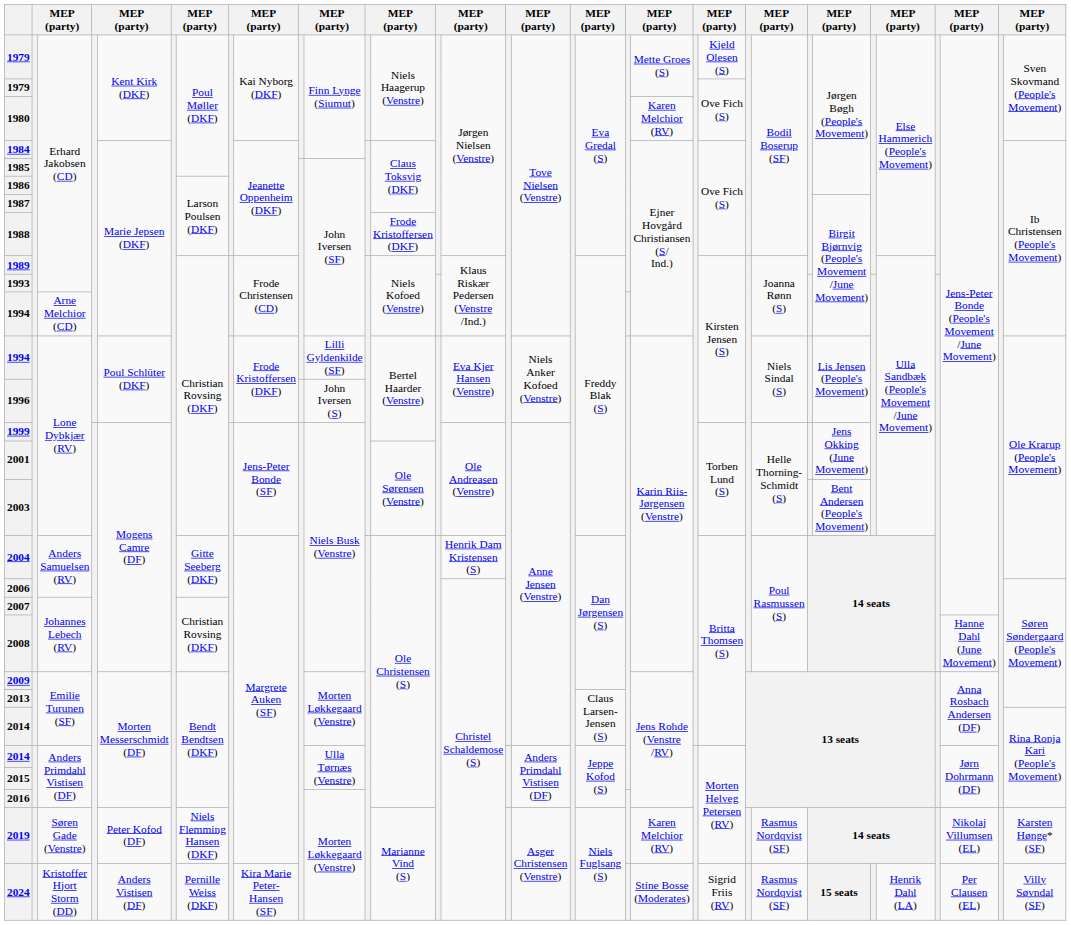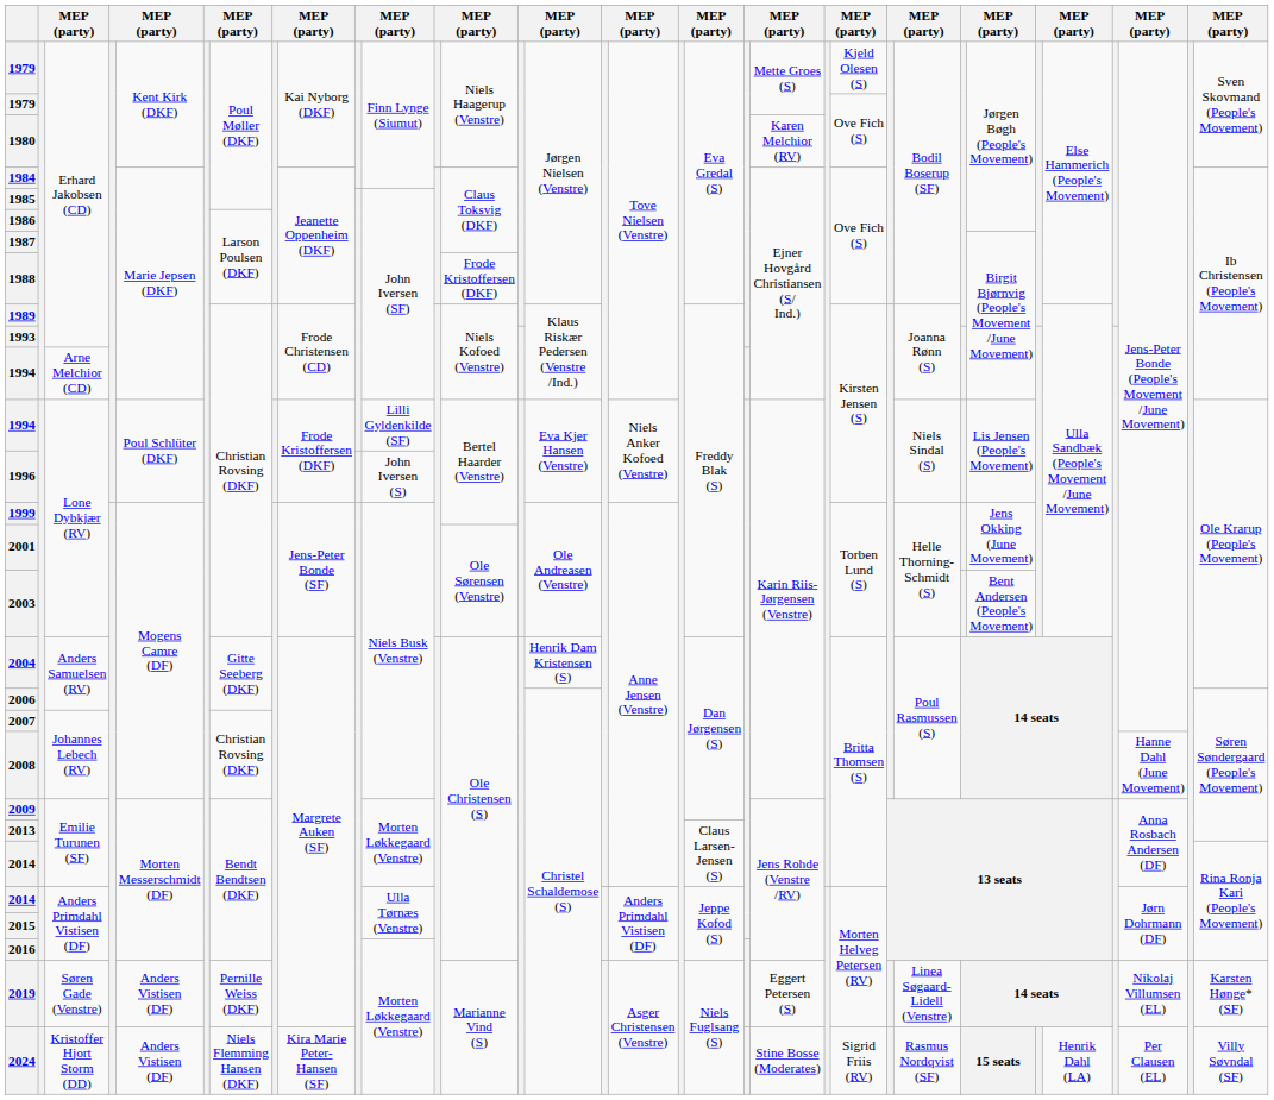2019 | column 5: Peter Kofod (DF) -> Anders Vistisen (DF)
2019 | column 7: Niels Flemming Hansen (DKF) -> Pernille Weiss (DKF)
2019 | column 21: Karen Melchior (RV) -> Eggert Petersen (S)
2019 | column 25: Rasmus Nordqvist (SF) -> Linea Søgaard-Lidell (Venstre)
2024 | column 7: Pernille Weiss (DKF) -> Niels Flemming Hansen (DKF)
